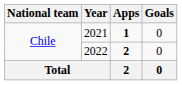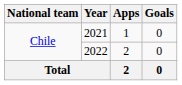2021 | Apps: bold -> normal
2022 | Apps: bold -> normal
